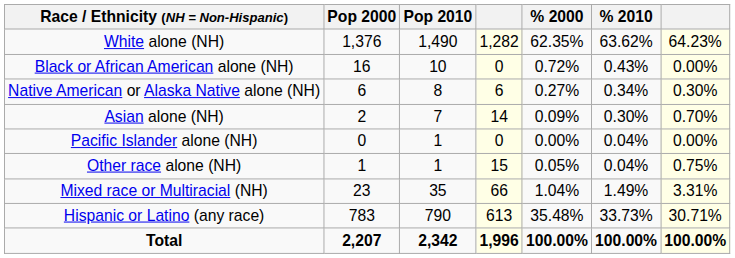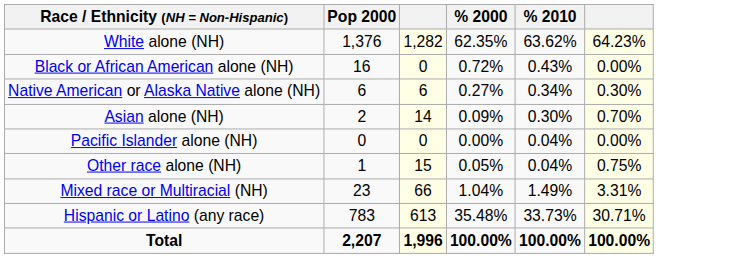- column: Pop 2010 | 1,490 | 10 | 8 | 7 | 1 | 1 | 35 | 790 | 2,342
